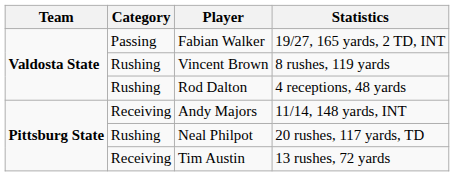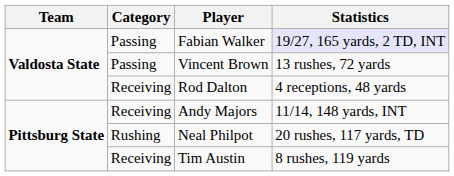Fabian Walker | Statistics: no background -> lavender background
Vincent Brown | Category: Rushing -> Passing
Vincent Brown | Statistics: 8 rushes, 119 yards -> 13 rushes, 72 yards
Rod Dalton | Category: Rushing -> Receiving
Tim Austin | Statistics: 13 rushes, 72 yards -> 8 rushes, 119 yards
